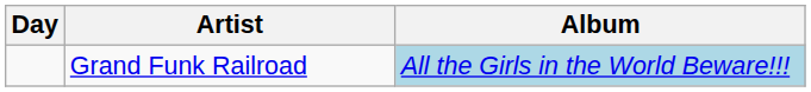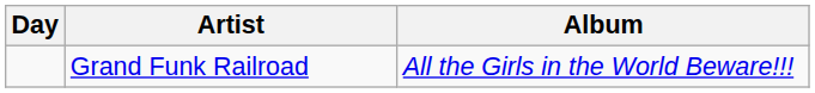row 2 | Album: lightblue background -> no background
